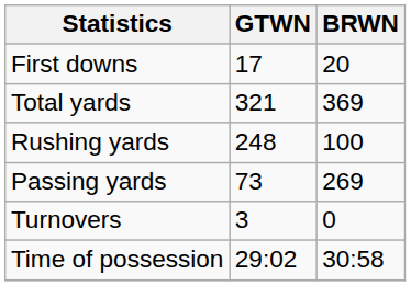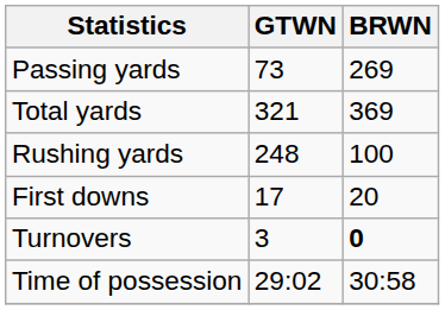rows swapped: First downs <-> Passing yards
Turnovers | BRWN: normal -> bold
